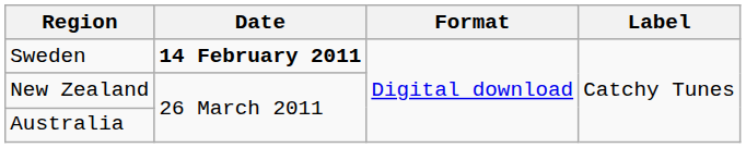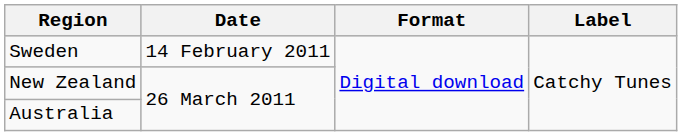Sweden | Date: bold -> normal
